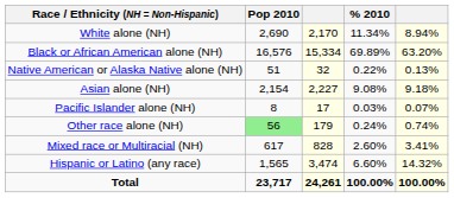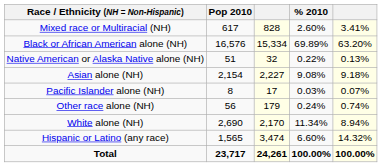rows swapped: White alone (NH) <-> Mixed race or Multiracial (NH)
Other race alone (NH) | Pop 2010: lightgreen background -> no background
